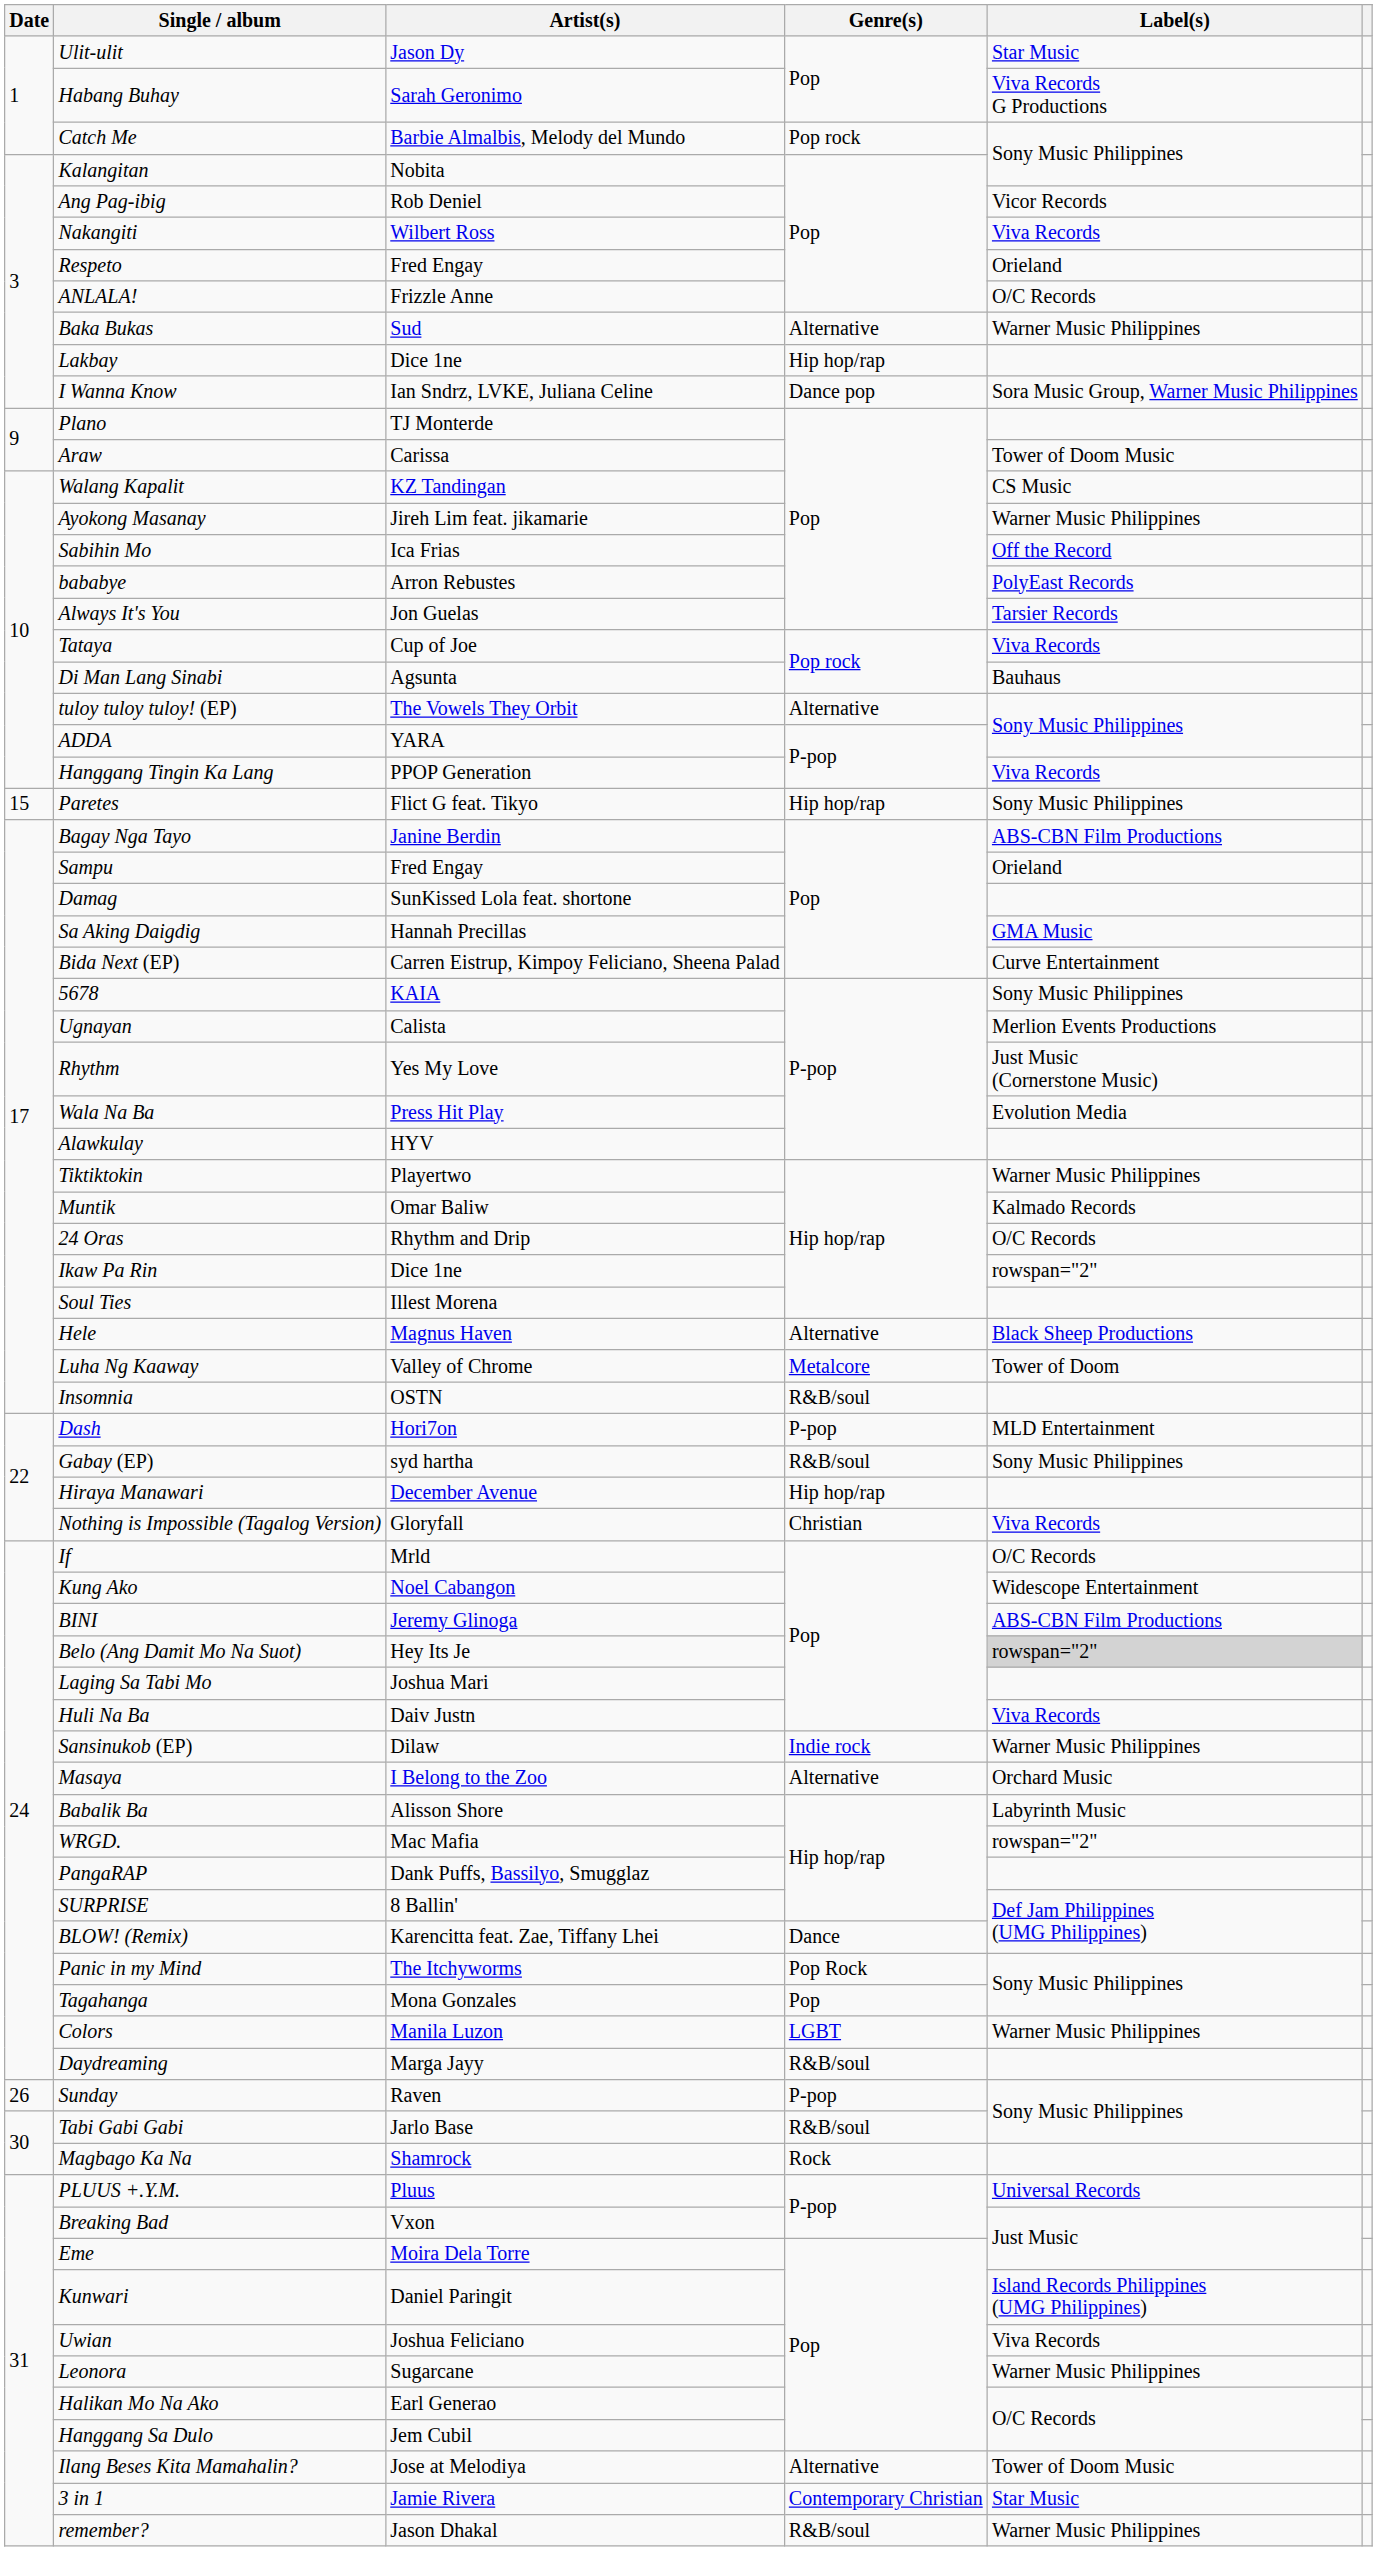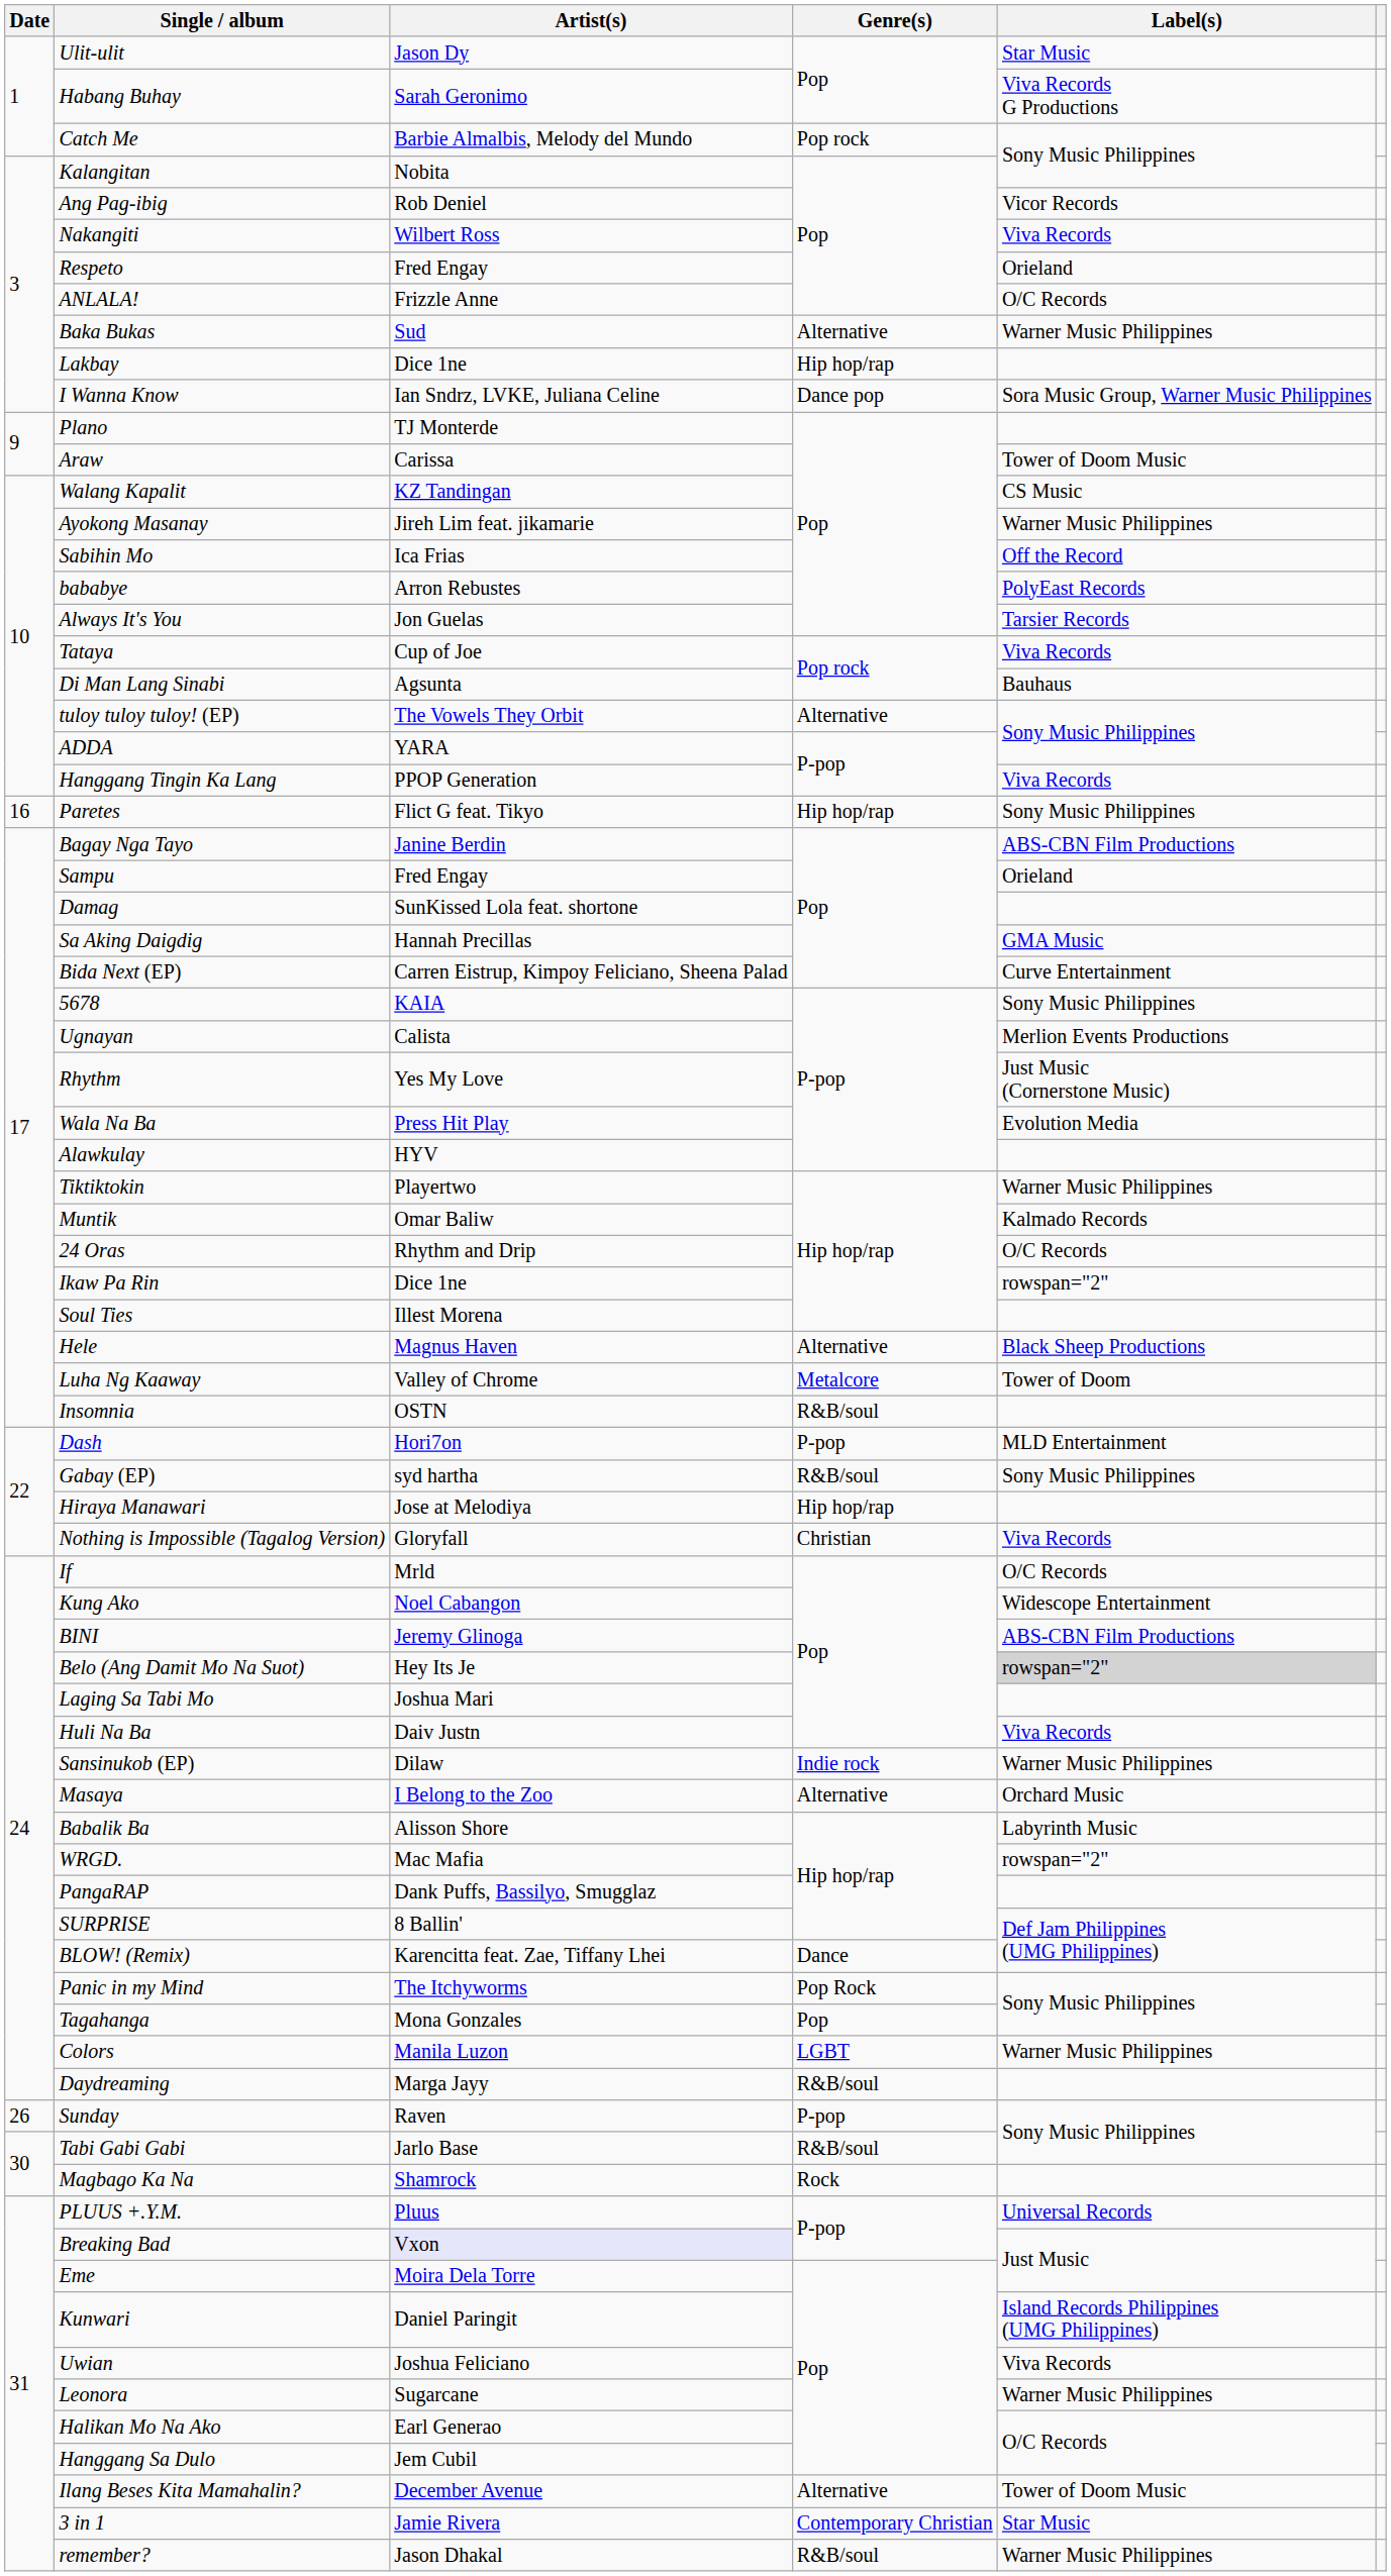Paretes | Date: 15 -> 16
Hiraya Manawari | Artist(s): December Avenue -> Jose at Melodiya
Breaking Bad | Artist(s): no background -> lavender background
Ilang Beses Kita Mamahalin? | Artist(s): Jose at Melodiya -> December Avenue
